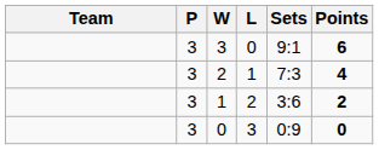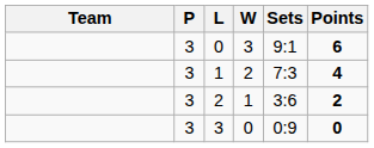columns swapped: W <-> L
